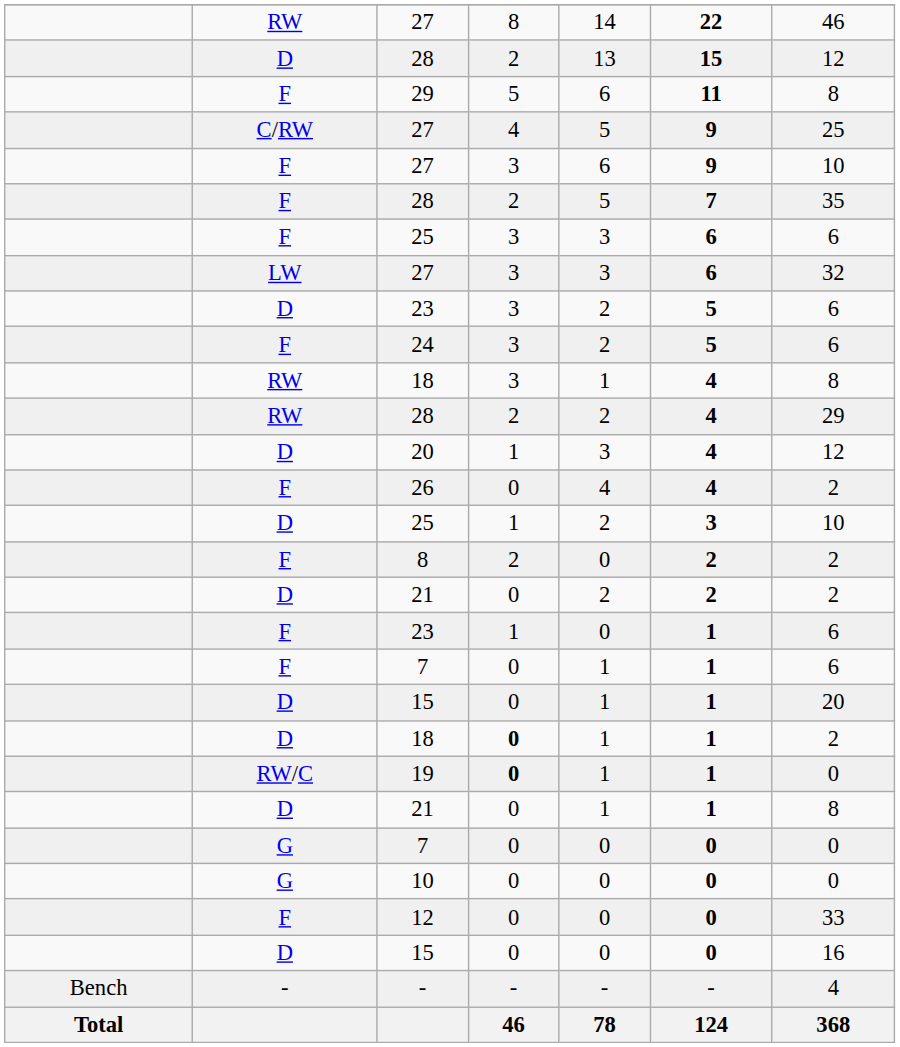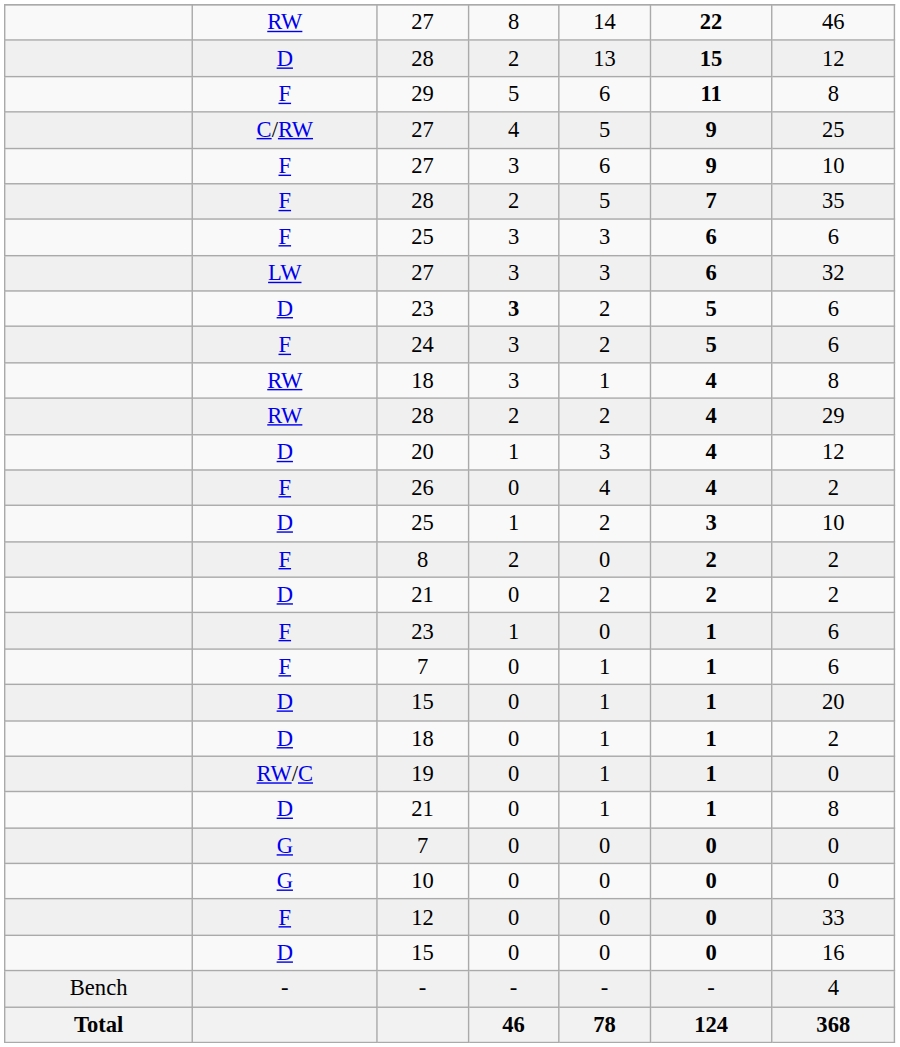D / 23 | column 4: normal -> bold
D / 18 | column 4: bold -> normal
19 | column 4: bold -> normal
